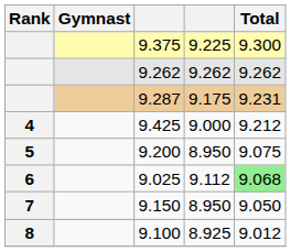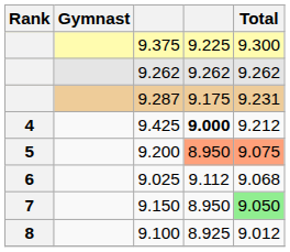9.425 | column 4: normal -> bold
9.200 | column 4: no background -> lightsalmon background
9.200 | Total: no background -> lightsalmon background
9.025 | Total: lightgreen background -> no background
9.150 | Total: no background -> lightgreen background
